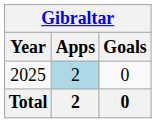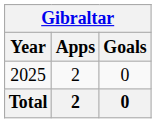2025 | Apps: lightblue background -> no background
